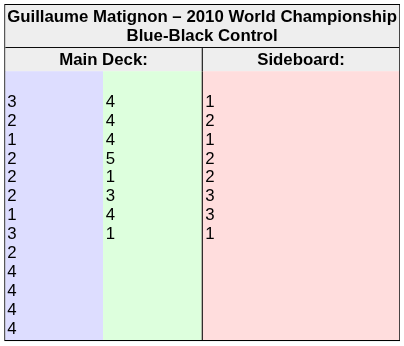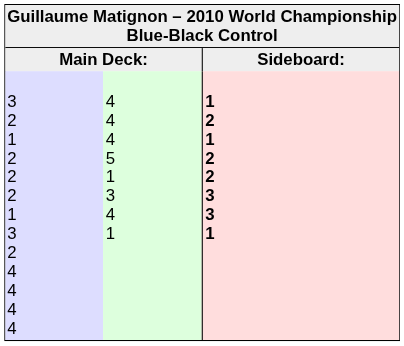3 2 1 2 2 2 1 3 2 4 4 4 4 | Sideboard:: normal -> bold
